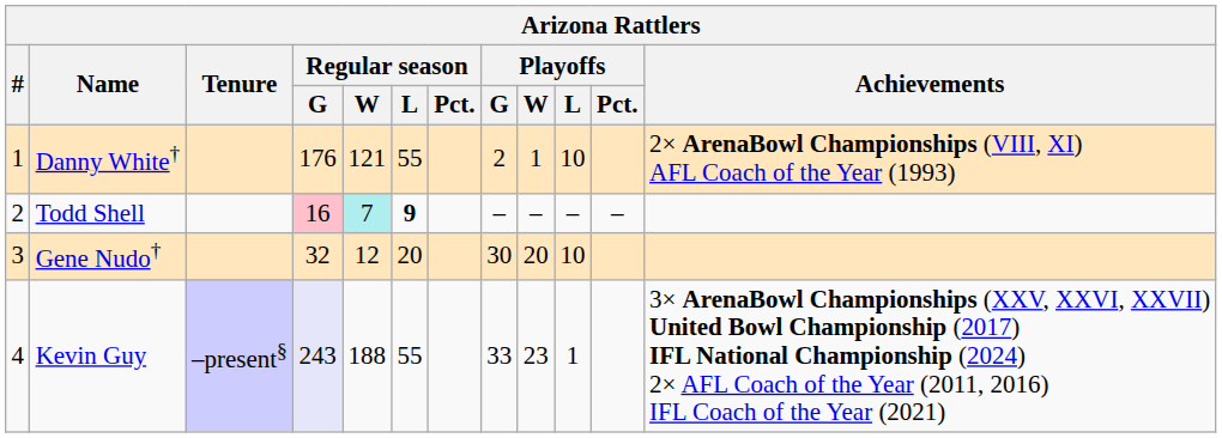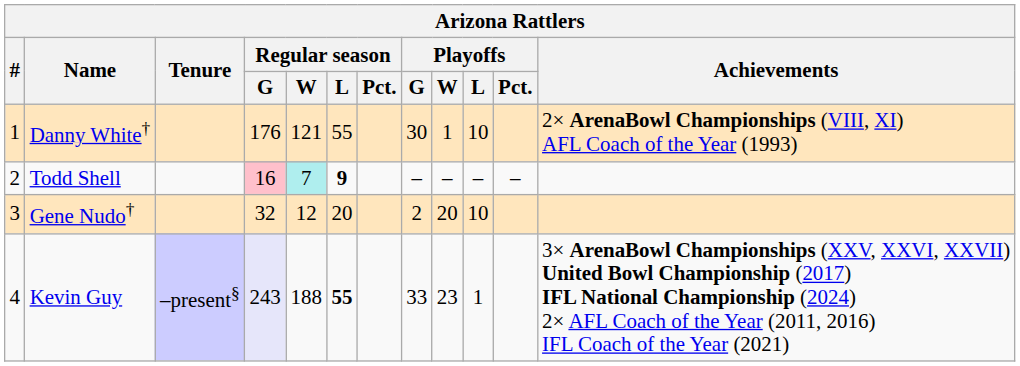Danny White† | Playoffs / G: 2 -> 30
Gene Nudo† | Playoffs / G: 30 -> 2
Kevin Guy | Regular season / L: normal -> bold
